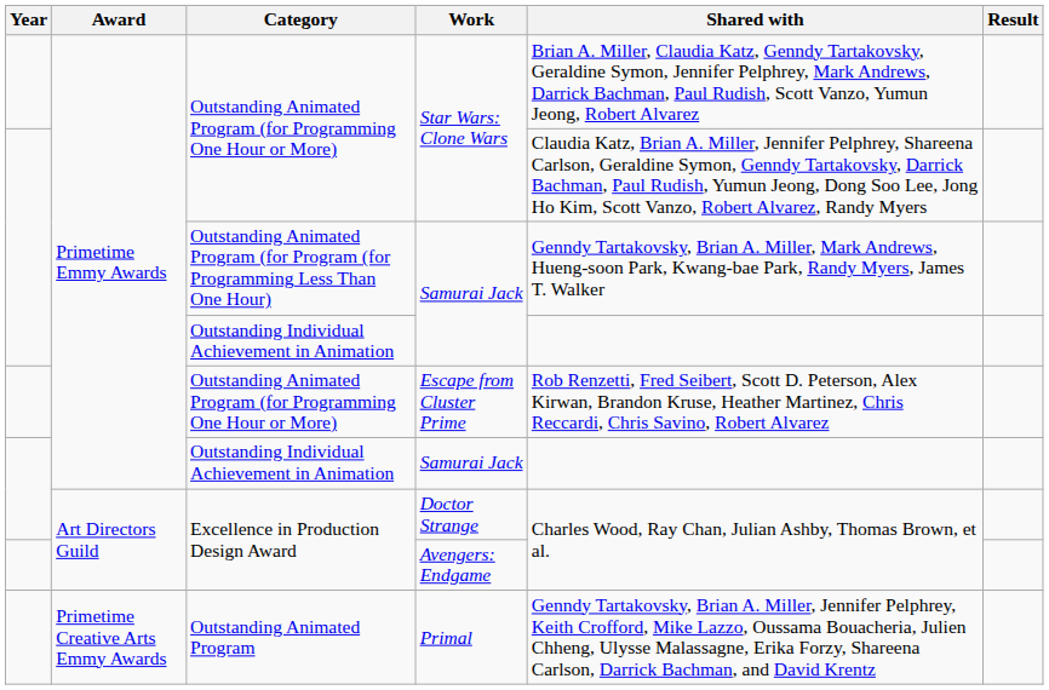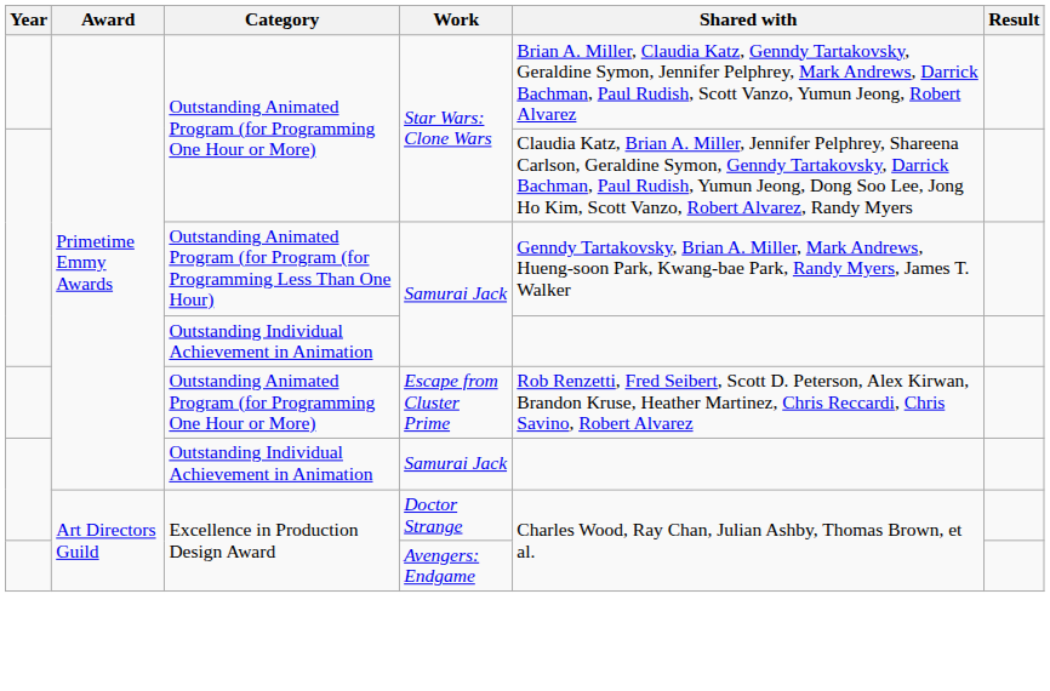- row: Primetime Creative Arts Emmy Awards | Outstanding Animated Program | Primal | Genndy Tartakovsky, Brian A. Miller, Jennifer Pelphrey, Keith Crofford, Mike Lazzo, Oussama Bouacheria, Julien Chheng, Ulysse Malassagne, Erika Forzy, Shareena Carlson, Darrick Bachman, and David Krentz
